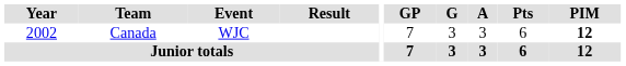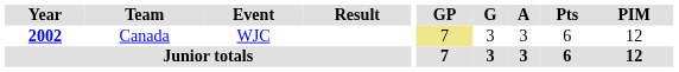Canada | Year: normal -> bold
Canada | GP: no background -> khaki background
Canada | PIM: bold -> normal
